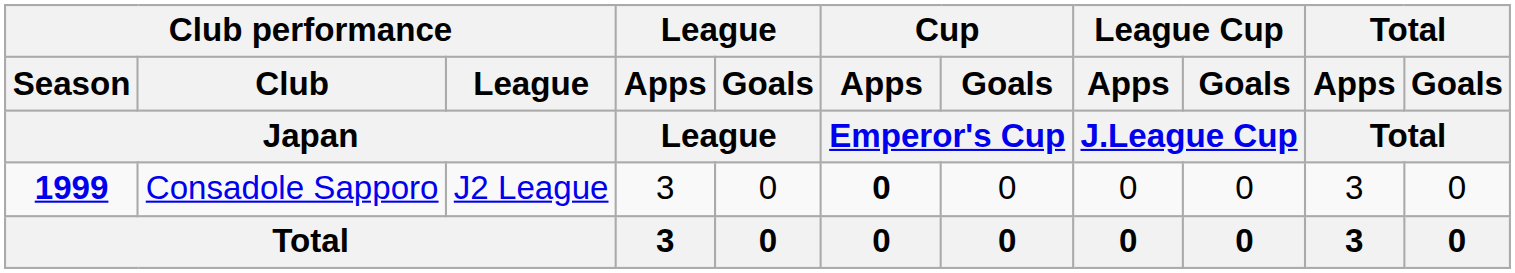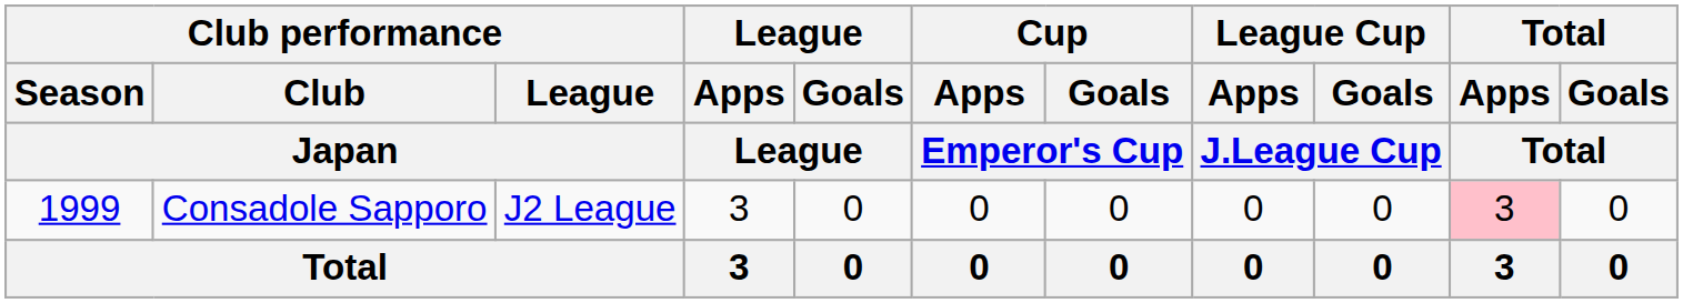Consadole Sapporo | Club performance / Season / Japan: bold -> normal
Consadole Sapporo | Cup / Apps / Emperor's Cup: bold -> normal
Consadole Sapporo | Total / Apps / Total: no background -> pink background
